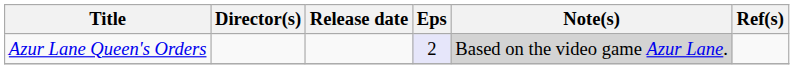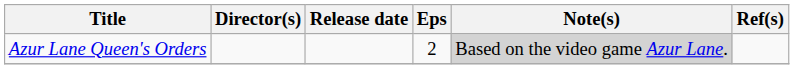Azur Lane Queen's Orders | Eps: lavender background -> no background
